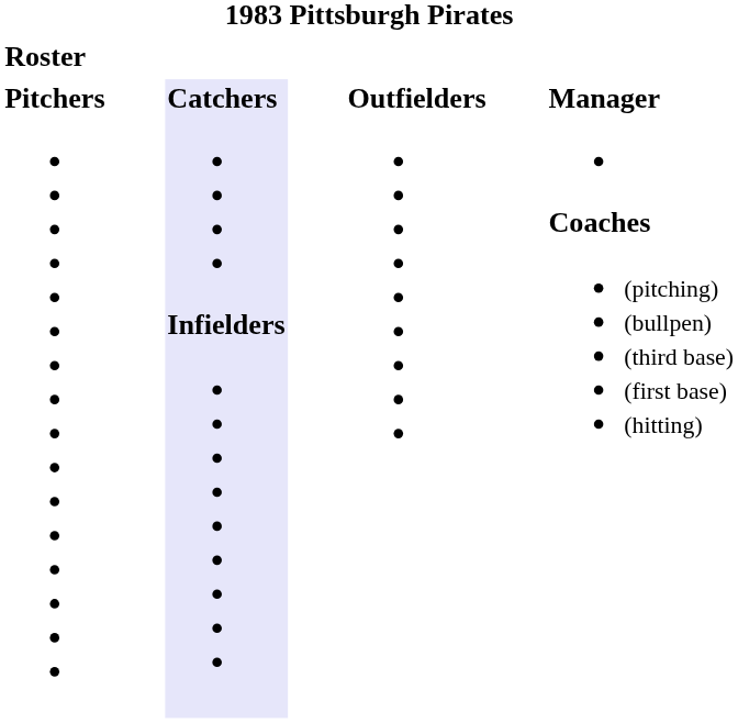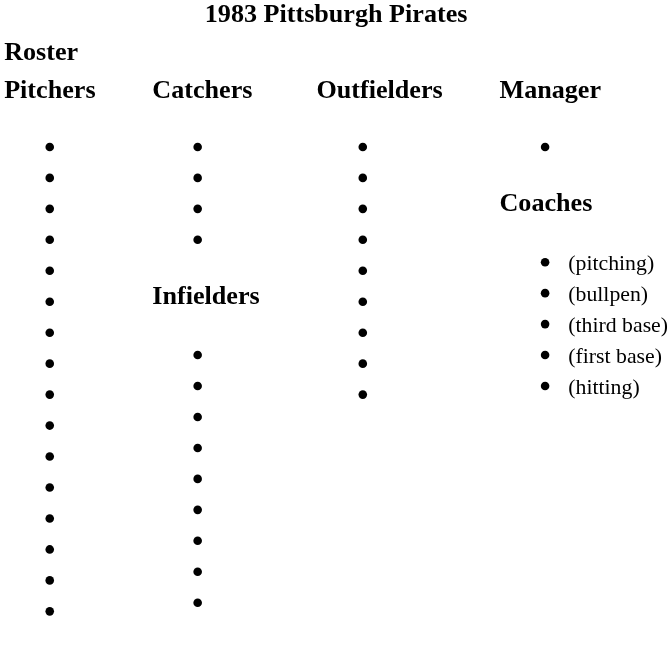Pitchers | column 2: lavender background -> no background
